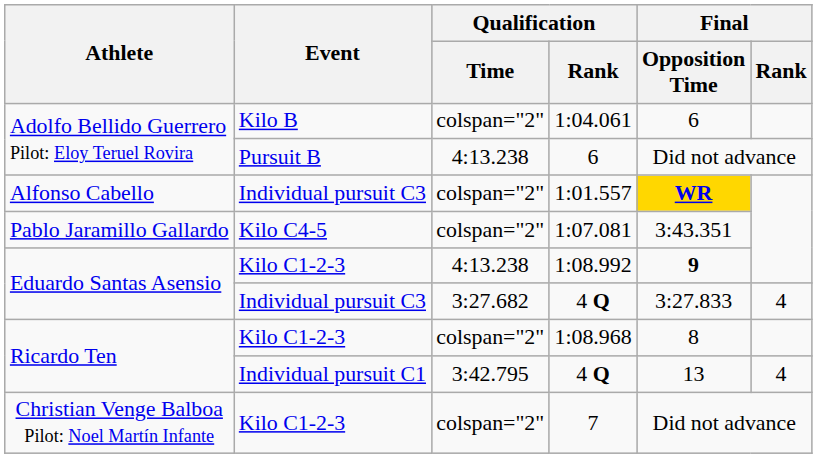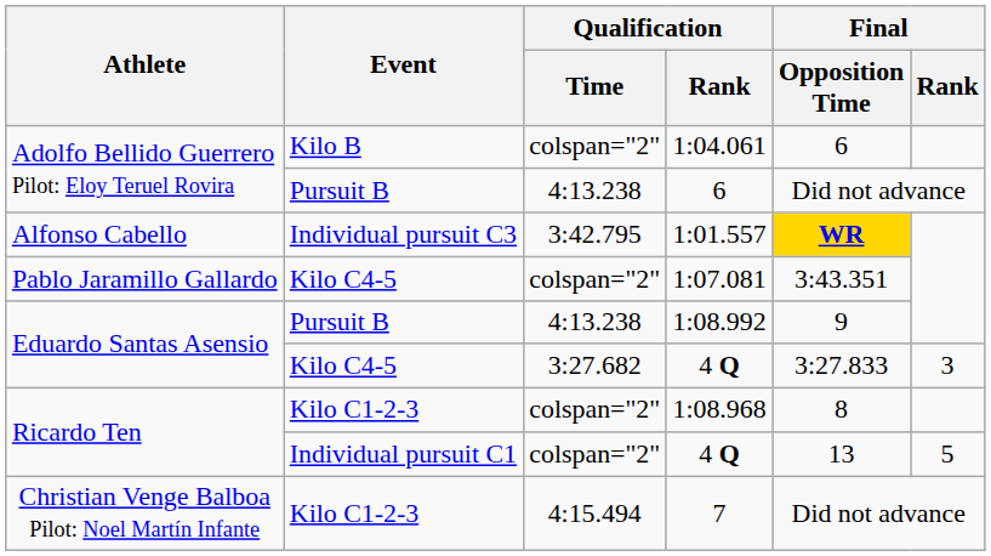1:01.557 | Qualification / Time: colspan="2" -> 3:42.795
1:08.992 | Event: Kilo C1-2-3 -> Pursuit B
1:08.992 | Final / Opposition Time: bold -> normal
Eduardo Santas Asensio / 4 Q | Event: Individual pursuit C3 -> Kilo C4-5
Eduardo Santas Asensio / 4 Q | Final / Rank: 4 -> 3
Ricardo Ten / 4 Q | Qualification / Time: 3:42.795 -> colspan="2"
Ricardo Ten / 4 Q | Final / Rank: 4 -> 5
7 | Qualification / Time: colspan="2" -> 4:15.494
